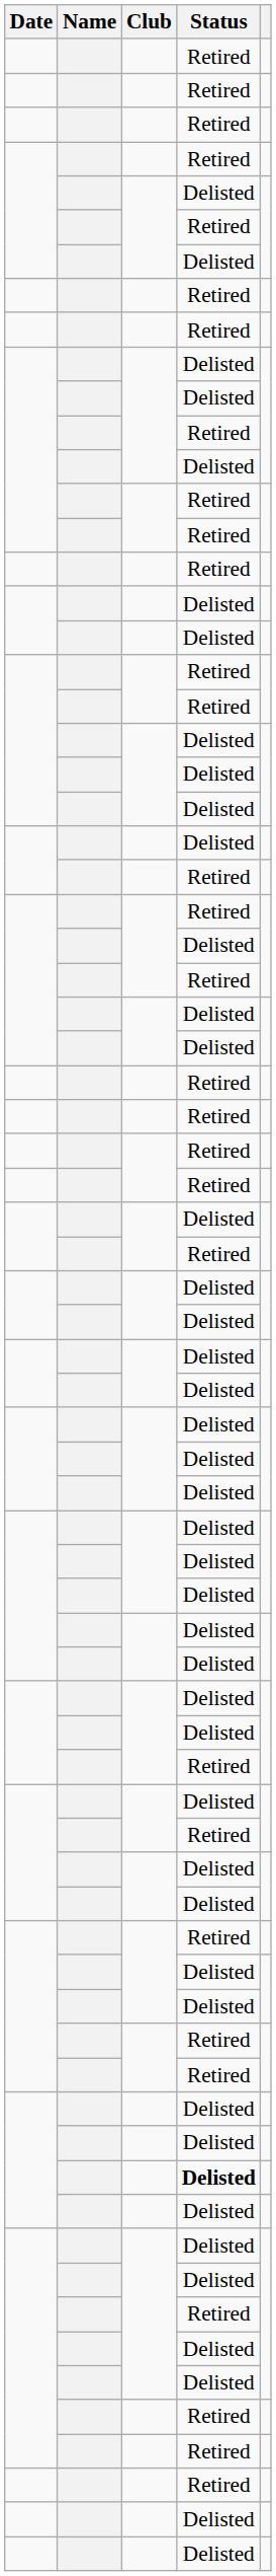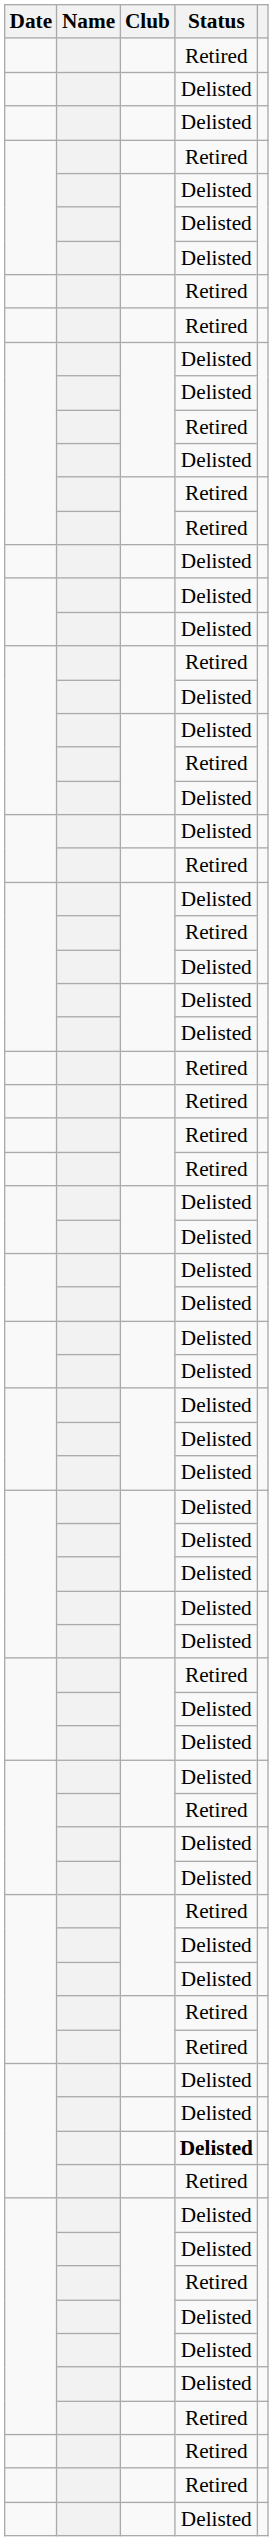row 3 | Status: Retired -> Delisted
row 4 | Status: Retired -> Delisted
row 7 | Status: Retired -> Delisted
row 17 | Status: Retired -> Delisted
row 21 | Status: Retired -> Delisted
row 23 | Status: Delisted -> Retired
row 27 | Status: Retired -> Delisted
row 28 | Status: Delisted -> Retired
row 29 | Status: Retired -> Delisted
row 37 | Status: Retired -> Delisted
row 50 | Status: Delisted -> Retired
row 52 | Status: Retired -> Delisted
row 65 | Status: Delisted -> Retired
row 71 | Status: Retired -> Delisted
row 74 | Status: Delisted -> Retired
